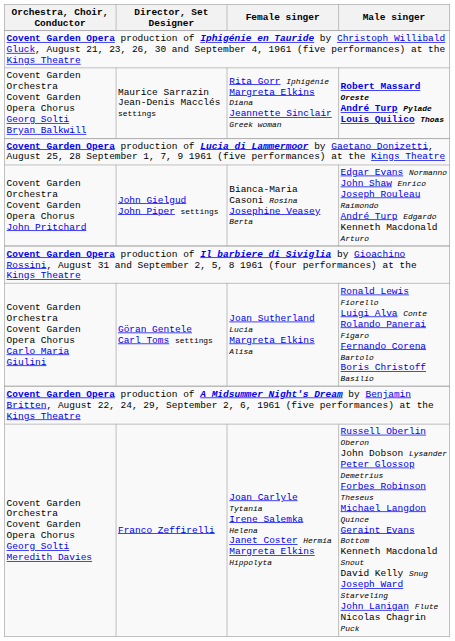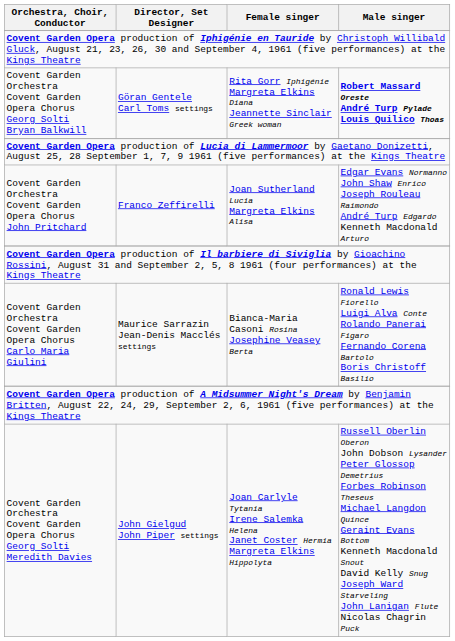row 3 | Director, Set Designer: Maurice Sarrazin Jean-Denis Macclés settings -> Göran Gentele Carl Toms settings
row 5 | Director, Set Designer: John Gielgud John Piper settings -> Franco Zeffirelli
row 5 | Female singer: Bianca-Maria Casoni Rosina Josephine Veasey Berta -> Joan Sutherland Lucia Margreta Elkins Alisa
row 7 | Director, Set Designer: Göran Gentele Carl Toms settings -> Maurice Sarrazin Jean-Denis Macclés settings
row 7 | Female singer: Joan Sutherland Lucia Margreta Elkins Alisa -> Bianca-Maria Casoni Rosina Josephine Veasey Berta
row 9 | Director, Set Designer: Franco Zeffirelli -> John Gielgud John Piper settings
